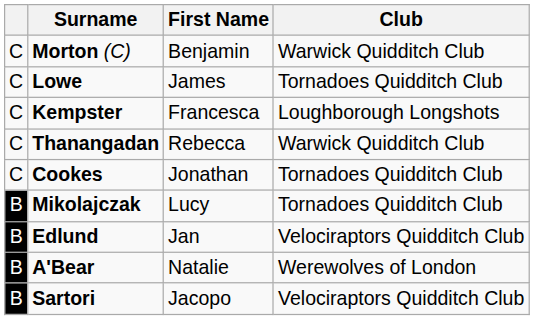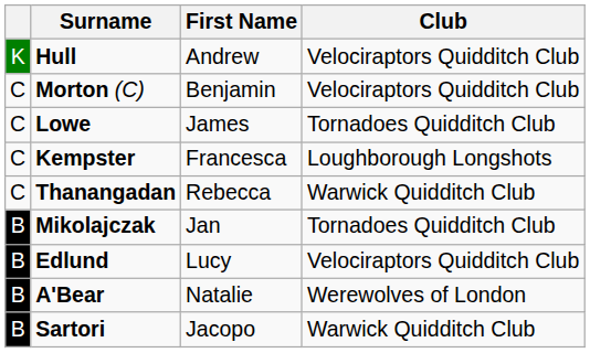+ row: K | Hull | Andrew | Velociraptors Quidditch Club
Morton (C) | Club: Warwick Quidditch Club -> Velociraptors Quidditch Club
- row: C | Cookes | Jonathan | Tornadoes Quidditch Club
Mikolajczak | First Name: Lucy -> Jan
Edlund | First Name: Jan -> Lucy
Sartori | Club: Velociraptors Quidditch Club -> Warwick Quidditch Club
